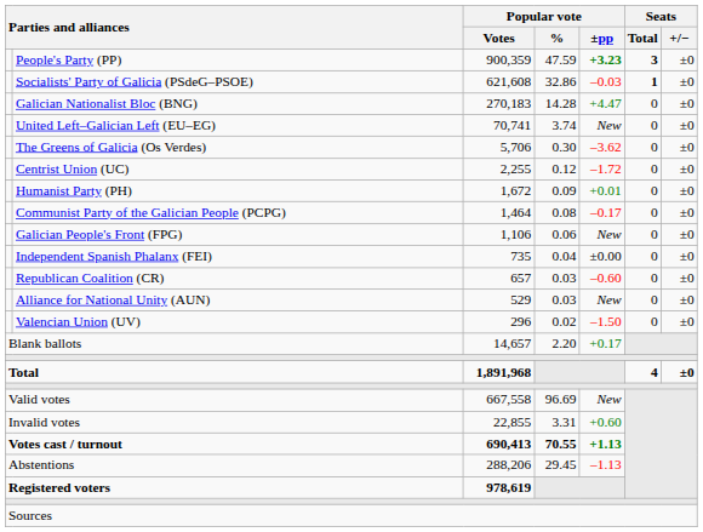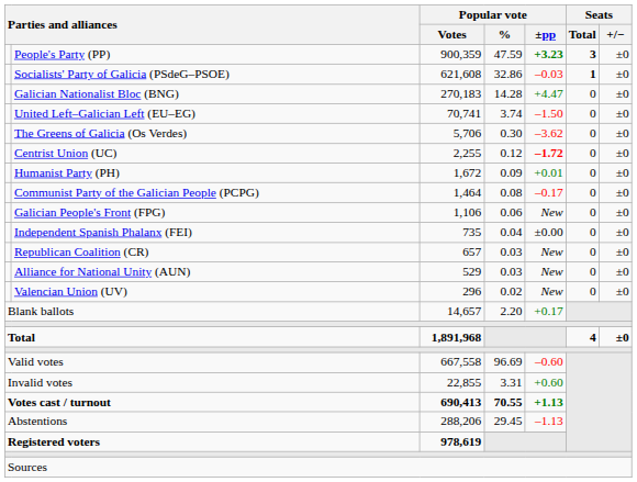United Left–Galician Left (EU–EG) | Popular vote / ±pp: New -> –1.50
Centrist Union (UC) | Popular vote / ±pp: normal -> bold
Republican Coalition (CR) | Popular vote / ±pp: –0.60 -> New
Valencian Union (UV) | Popular vote / ±pp: –1.50 -> New
Valid votes | Popular vote / ±pp: New -> –0.60
